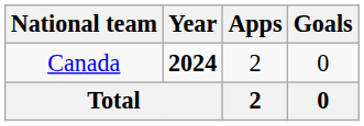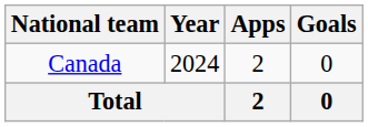Canada | Year: bold -> normal
